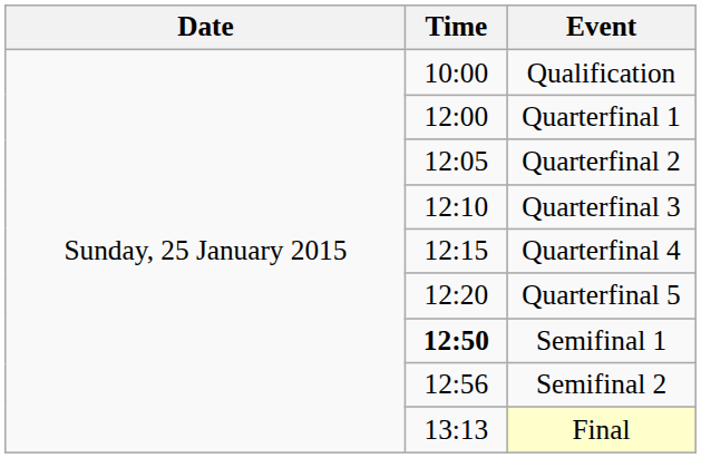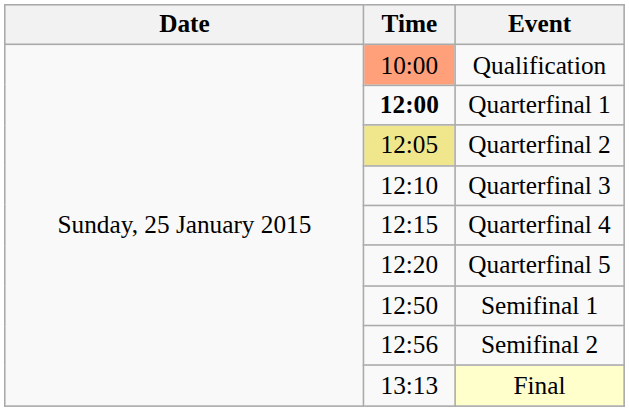Qualification | Time: no background -> lightsalmon background
Quarterfinal 1 | Time: normal -> bold
Quarterfinal 2 | Time: no background -> khaki background
Semifinal 1 | Time: bold -> normal
